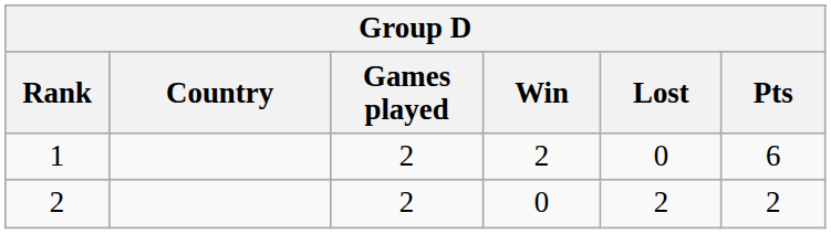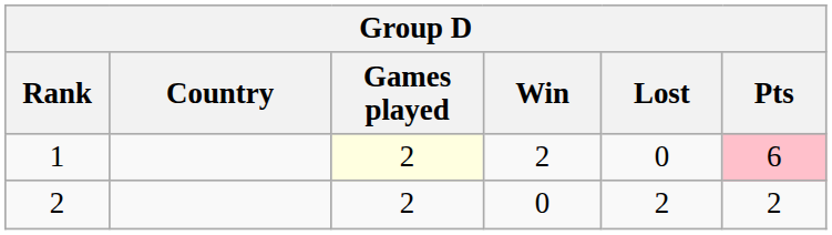1 | Games played: no background -> lightyellow background
1 | Pts: no background -> pink background
